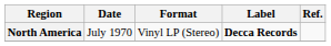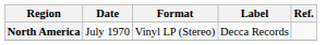North America | Label: bold -> normal
